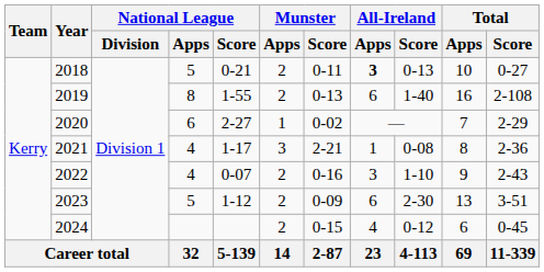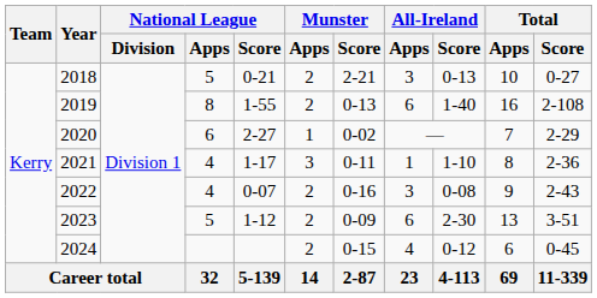2018 | Munster / Score: 0-11 -> 2-21
2018 | All-Ireland / Apps: bold -> normal
2021 | Munster / Score: 2-21 -> 0-11
2021 | All-Ireland / Score: 0-08 -> 1-10
2022 | All-Ireland / Score: 1-10 -> 0-08
